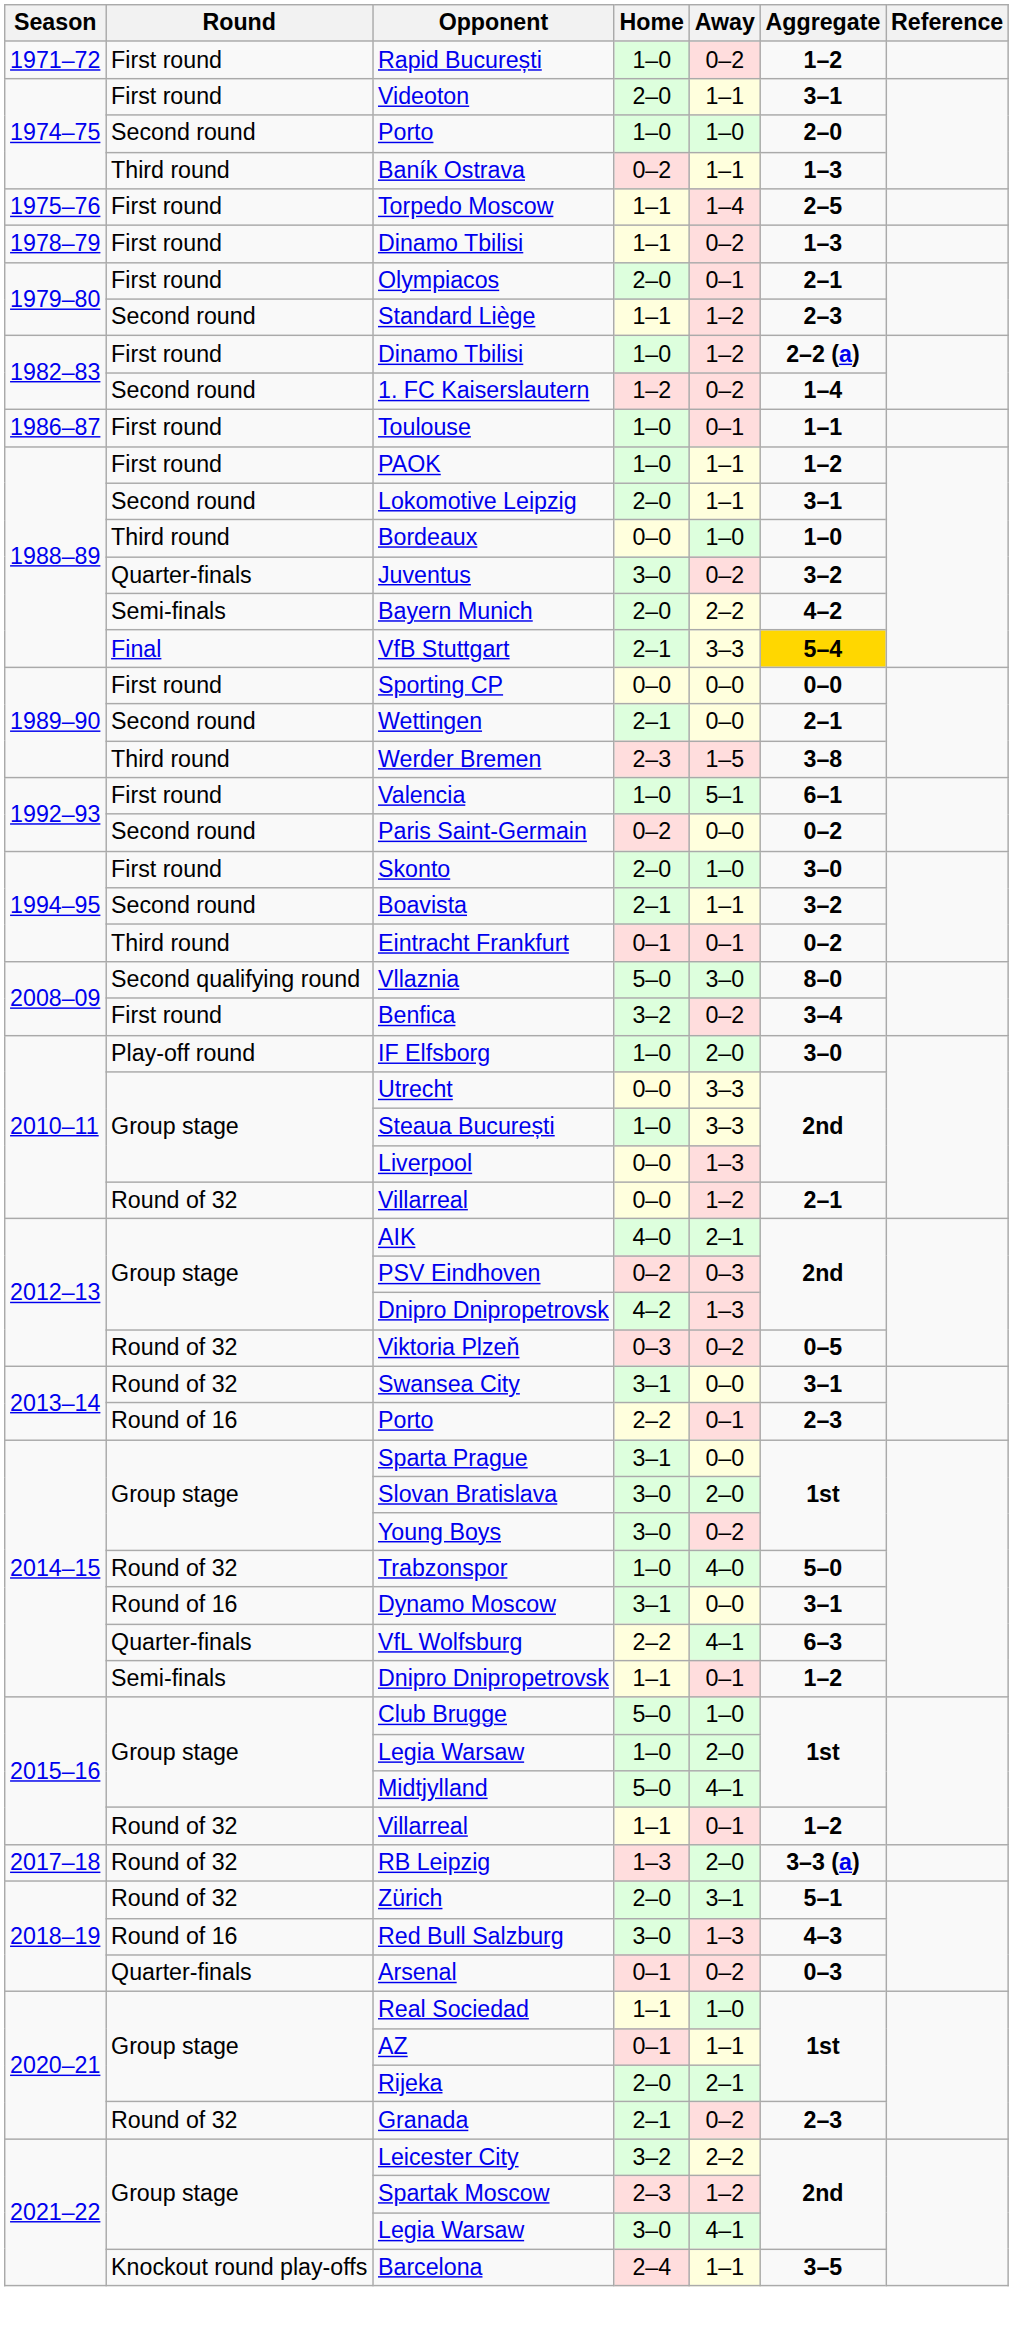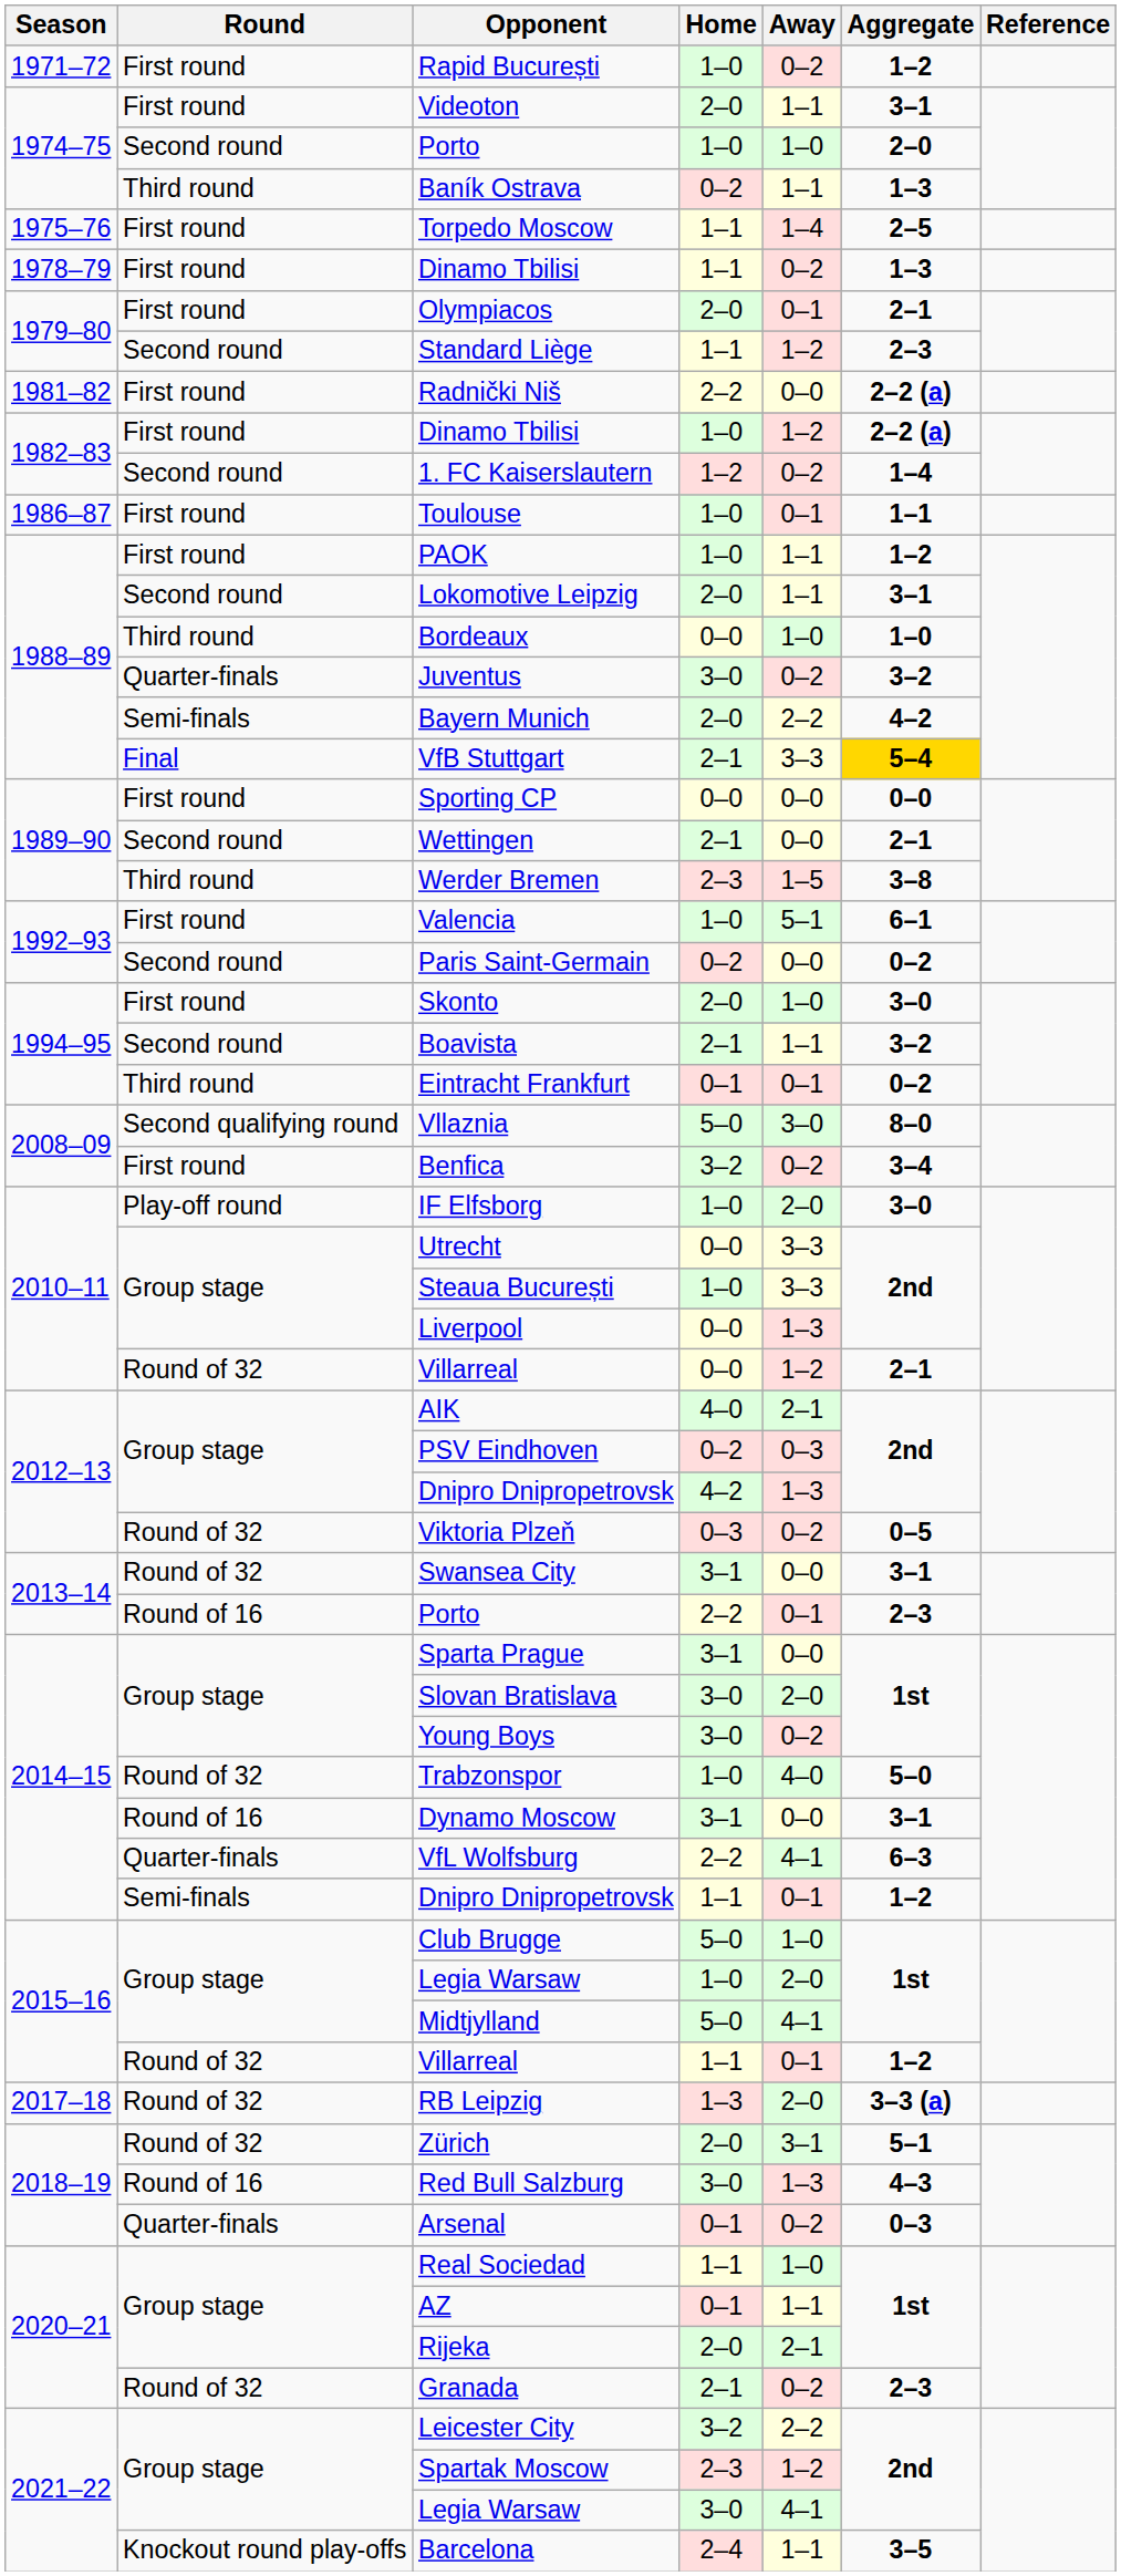+ row: 1981–82 | First round | Radnički Niš | 2–2 | 0–0 | 2–2 (a)
